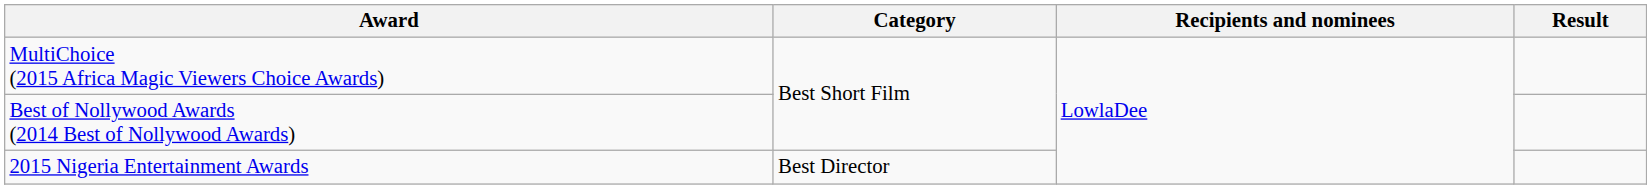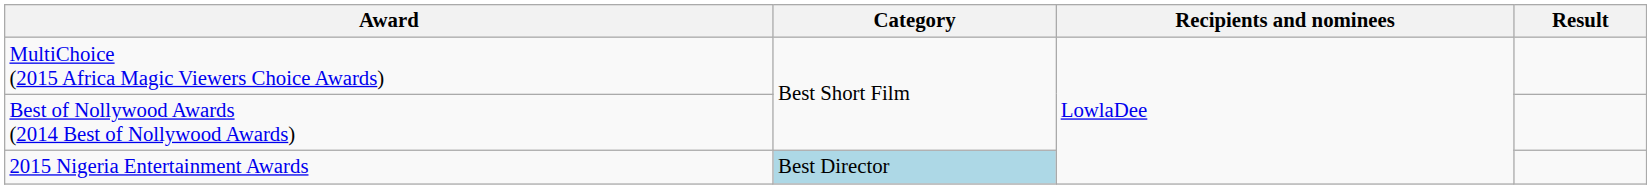2015 Nigeria Entertainment Awards | Category: no background -> lightblue background
